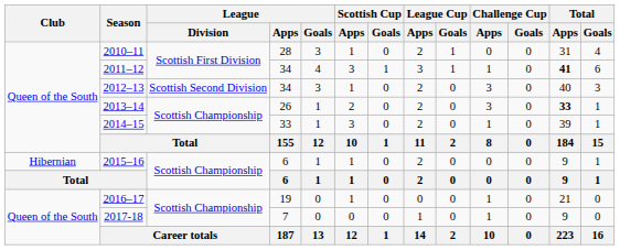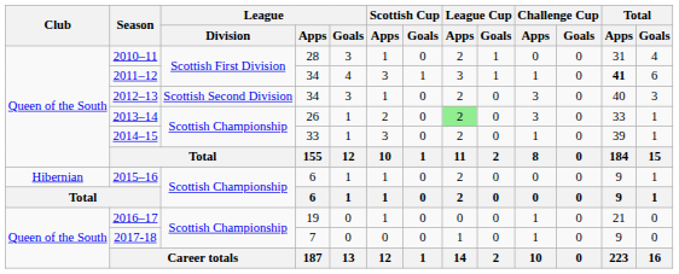2013–14 | League Cup / Apps: no background -> lightgreen background
2013–14 | Total / Apps: bold -> normal
